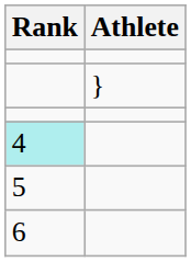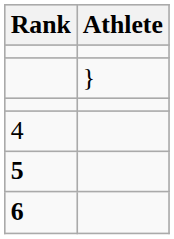row 5 | Rank: paleturquoise background -> no background
row 6 | Rank: normal -> bold
row 7 | Rank: normal -> bold
